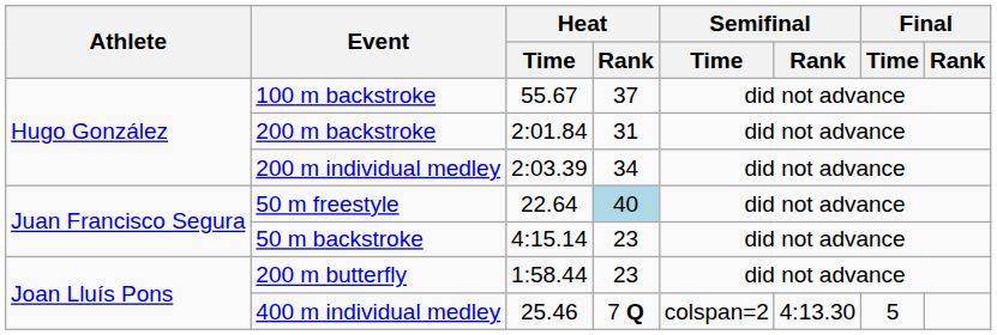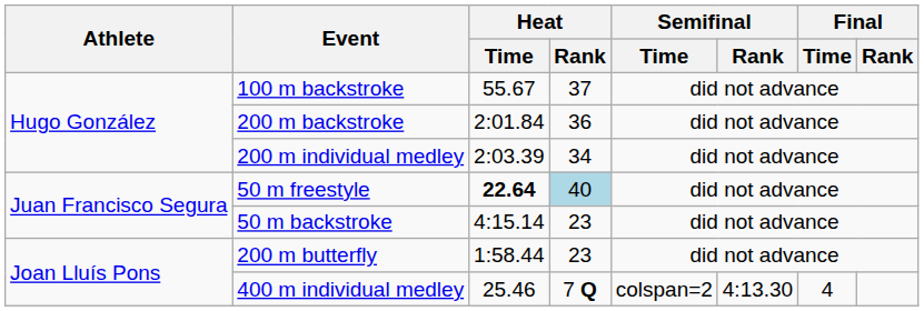200 m backstroke | Heat / Rank: 31 -> 36
50 m freestyle | Heat / Time: normal -> bold
400 m individual medley | Final / Time: 5 -> 4
